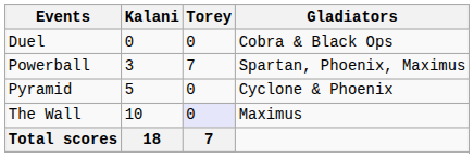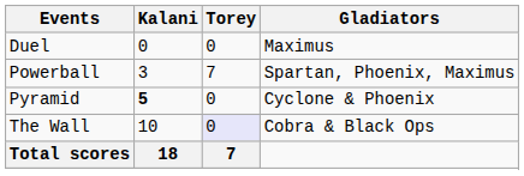Duel | Gladiators: Cobra & Black Ops -> Maximus
Pyramid | Kalani: normal -> bold
The Wall | Gladiators: Maximus -> Cobra & Black Ops
